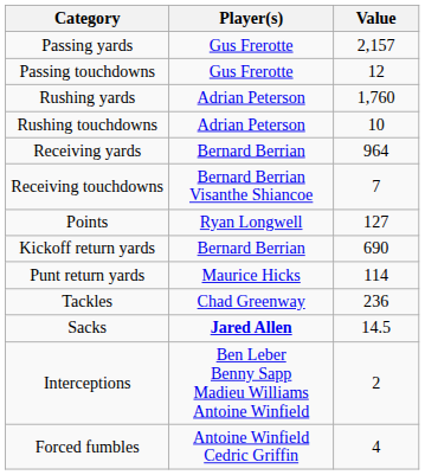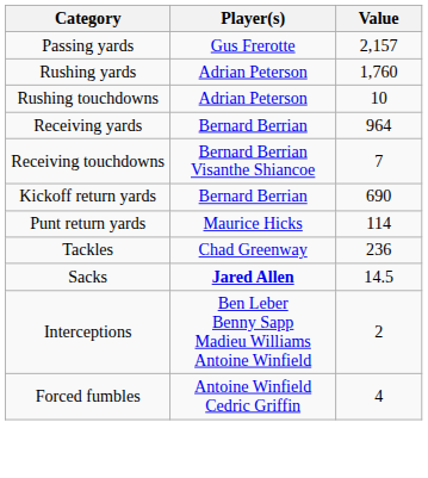- row: Passing touchdowns | Gus Frerotte | 12
- row: Points | Ryan Longwell | 127
